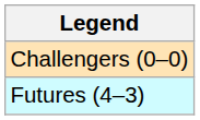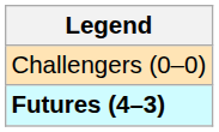row 3 | column 1: normal -> bold
